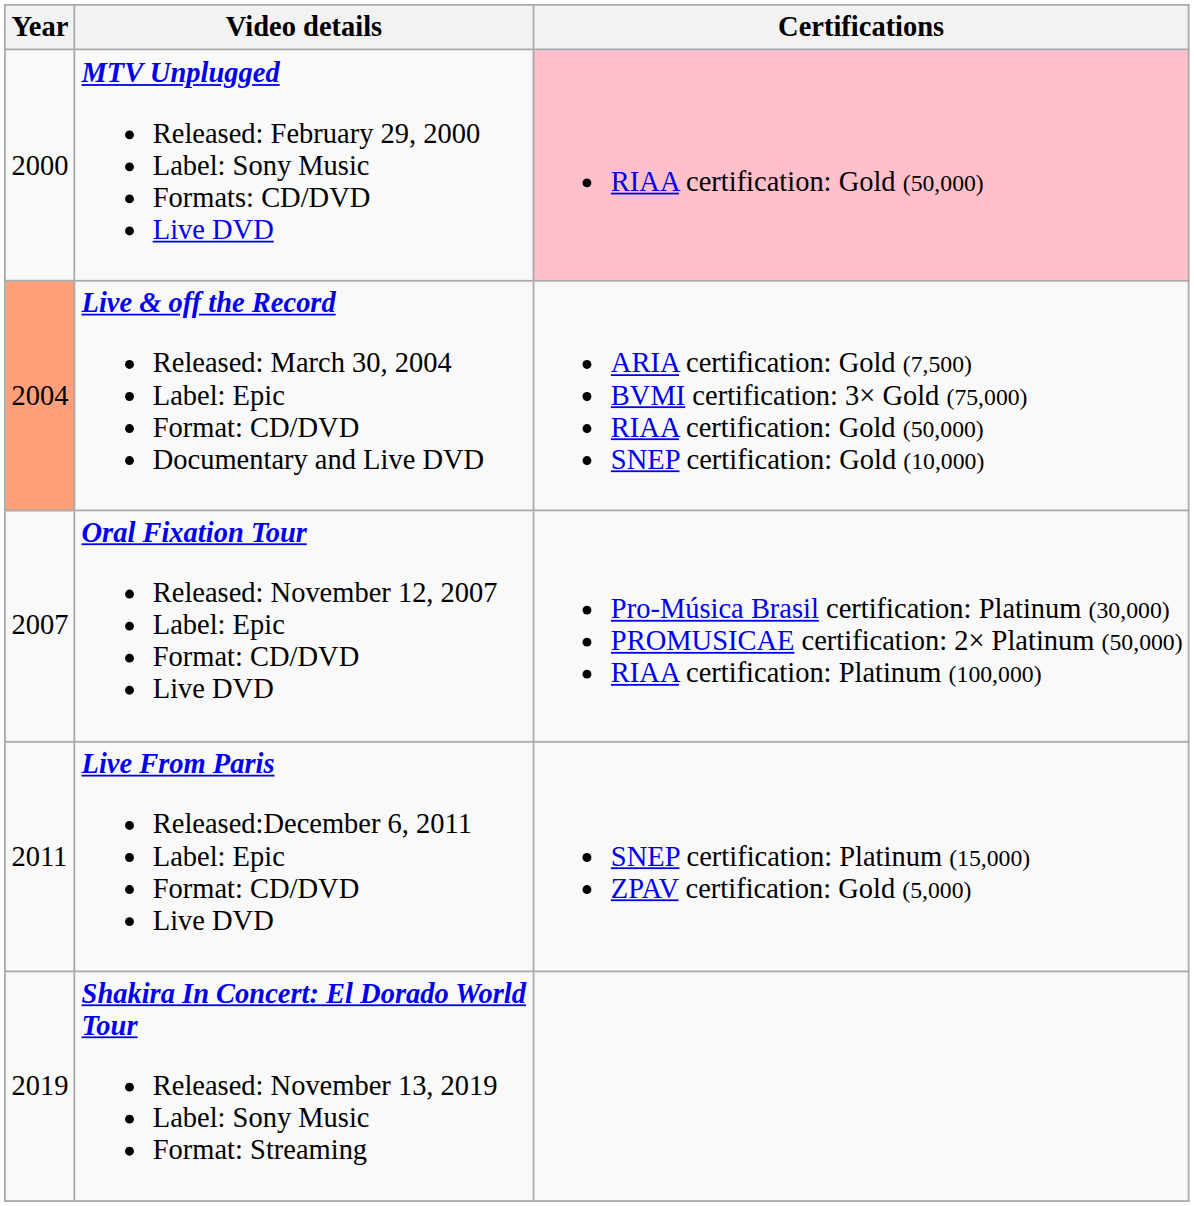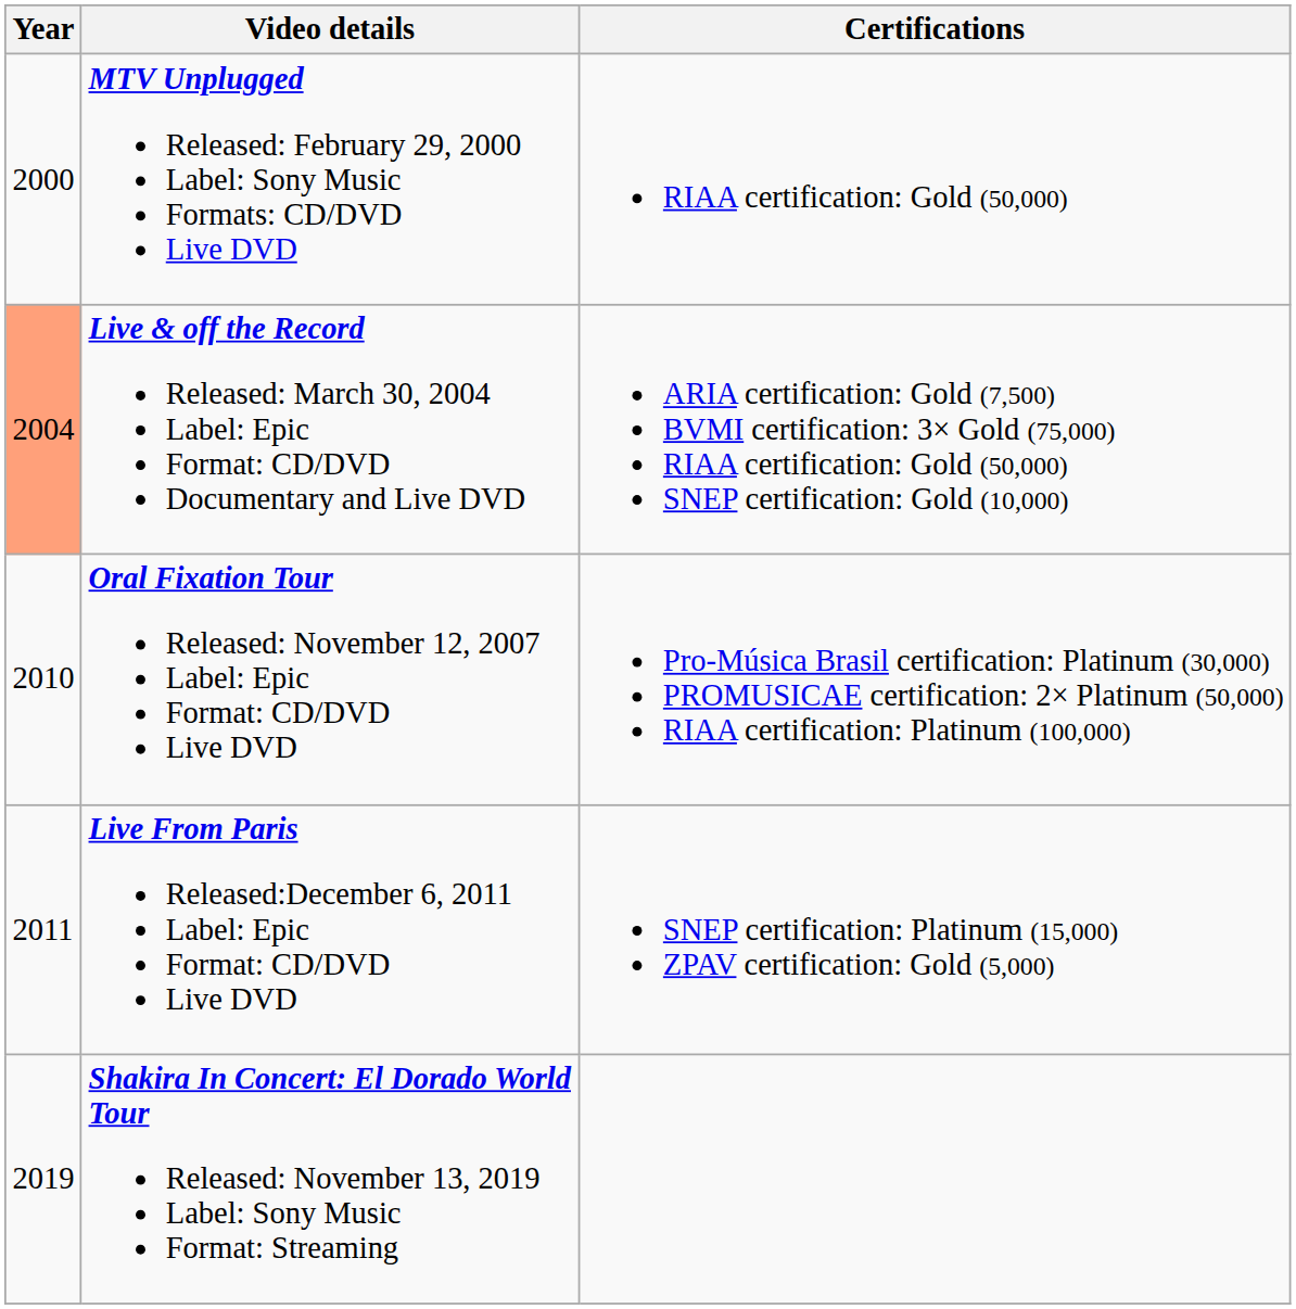row 2 | Certifications: pink background -> no background
row 4 | Year: 2007 -> 2010
